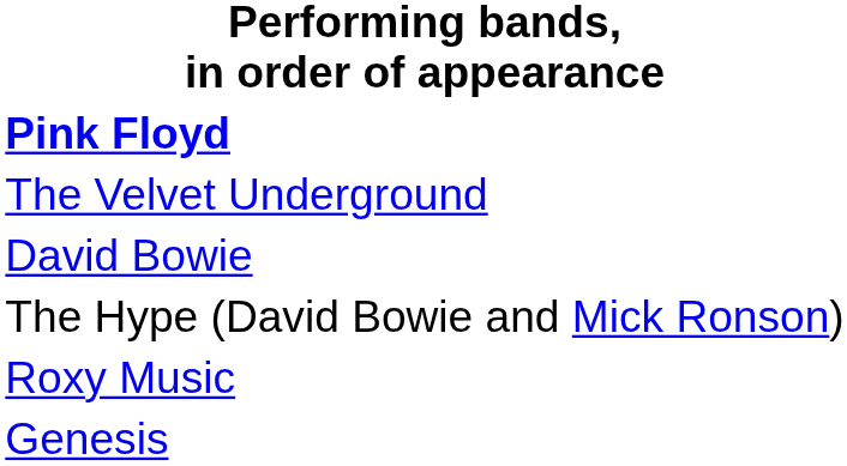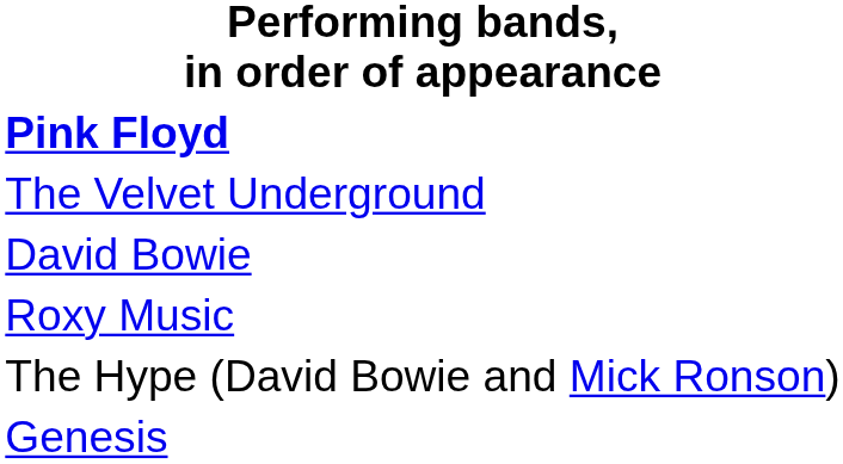row 5 | column 1: The Hype (David Bowie and Mick Ronson) -> Roxy Music
row 6 | column 1: Roxy Music -> The Hype (David Bowie and Mick Ronson)
